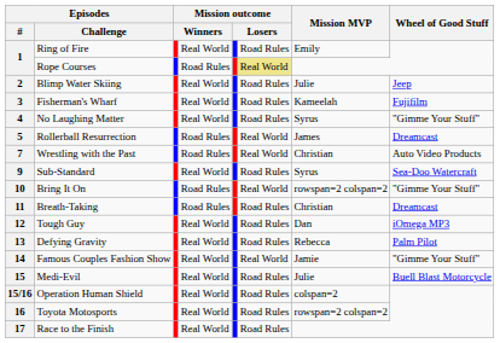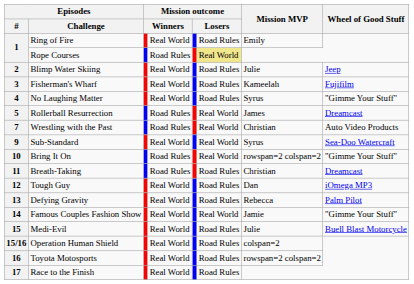9 | column 6: Road Rules -> Real World
